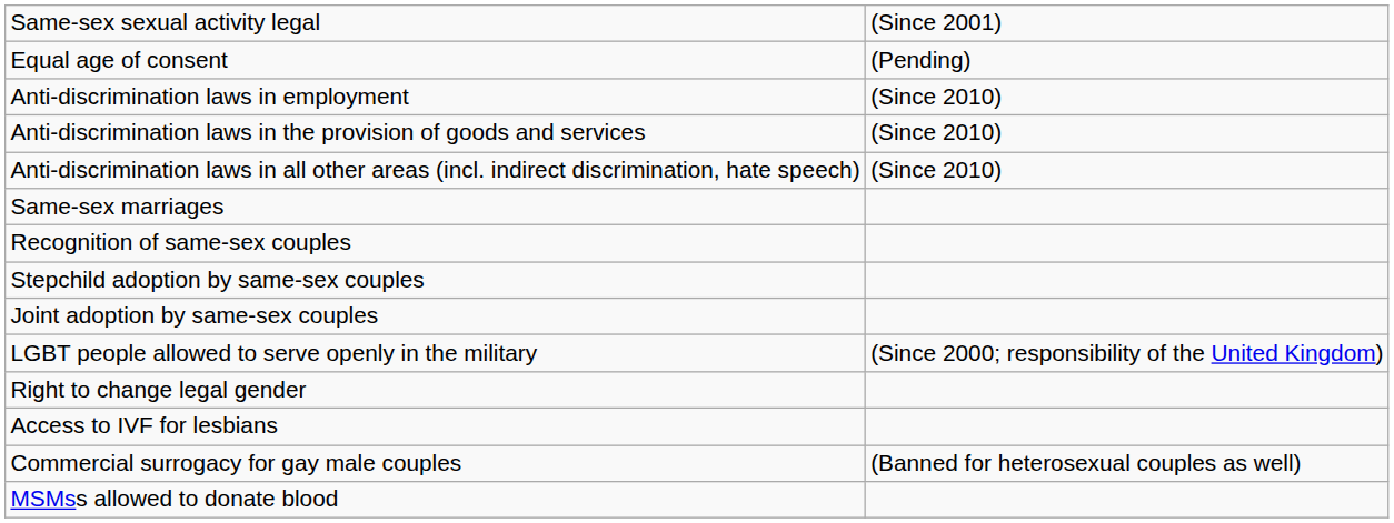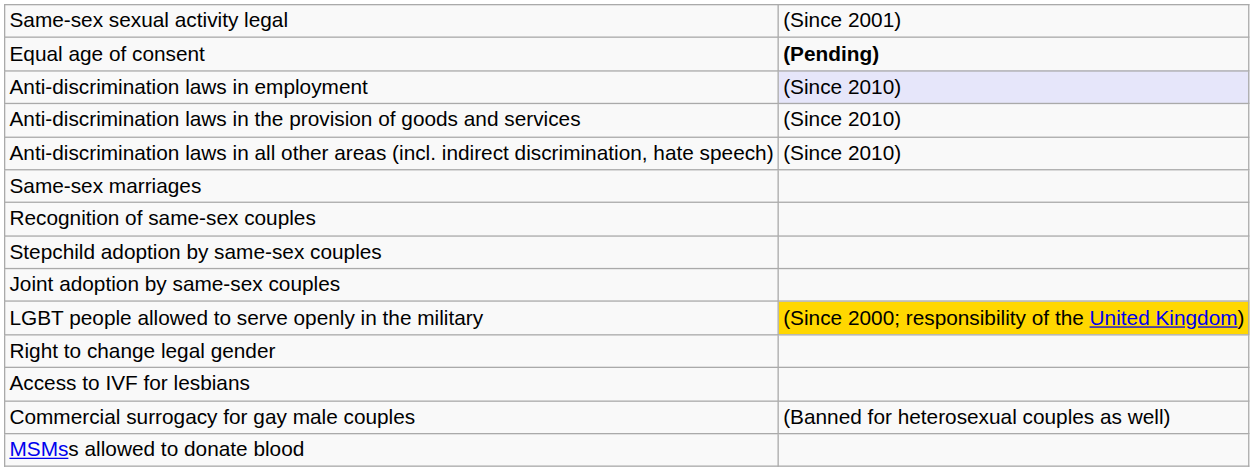Equal age of consent | column 2: normal -> bold
Anti-discrimination laws in employment | column 2: no background -> lavender background
LGBT people allowed to serve openly in the military | column 2: no background -> gold background
